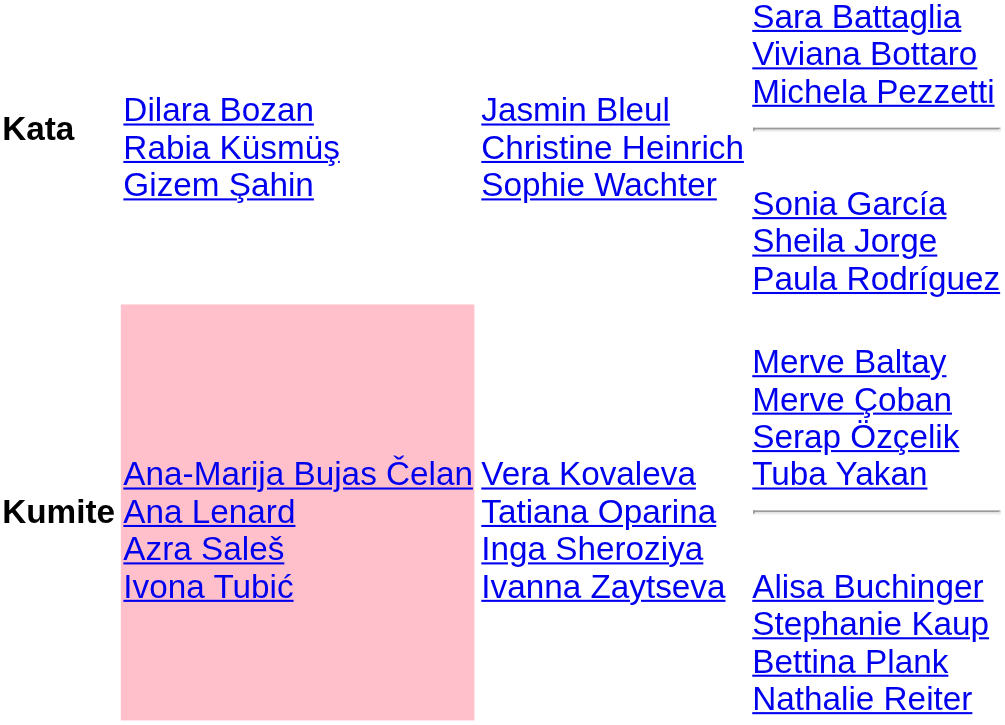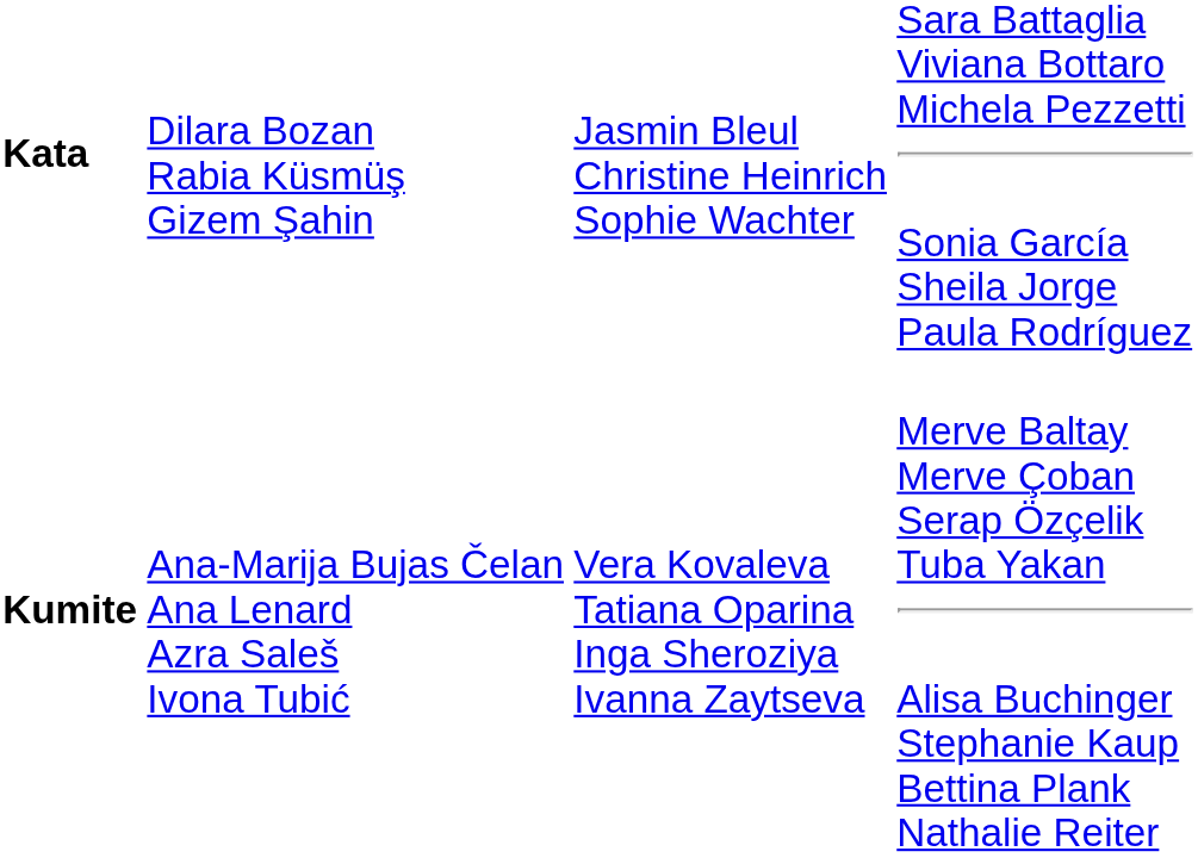Kumite | column 2: pink background -> no background
